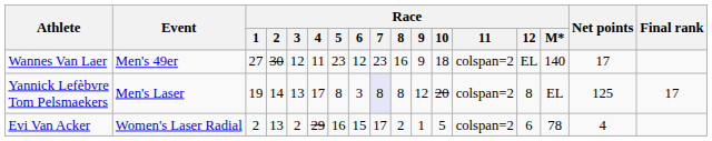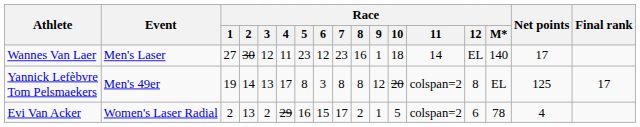Wannes Van Laer | Event: Men's 49er -> Men's Laser
Wannes Van Laer | Race / 9: 9 -> 1
Wannes Van Laer | Race / 11: colspan=2 -> 14
Yannick Lefèbvre Tom Pelsmaekers | Event: Men's Laser -> Men's 49er
Yannick Lefèbvre Tom Pelsmaekers | Race / 7: lavender background -> no background
